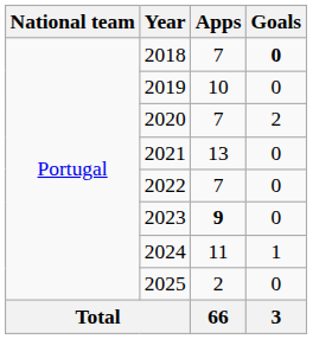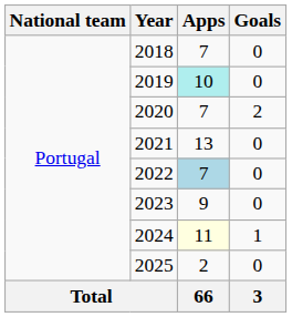2018 | Goals: bold -> normal
2019 | Apps: no background -> paleturquoise background
2022 | Apps: no background -> lightblue background
2023 | Apps: bold -> normal
2024 | Apps: no background -> lightyellow background
